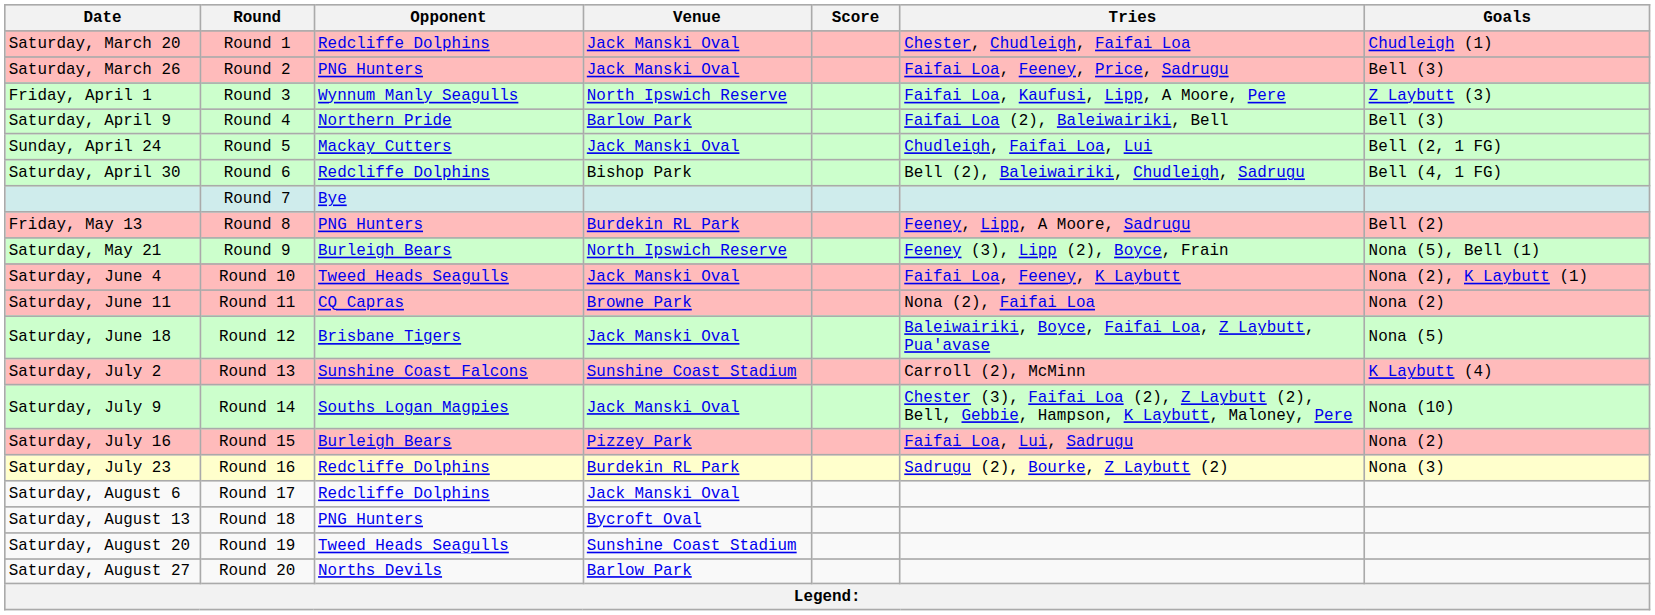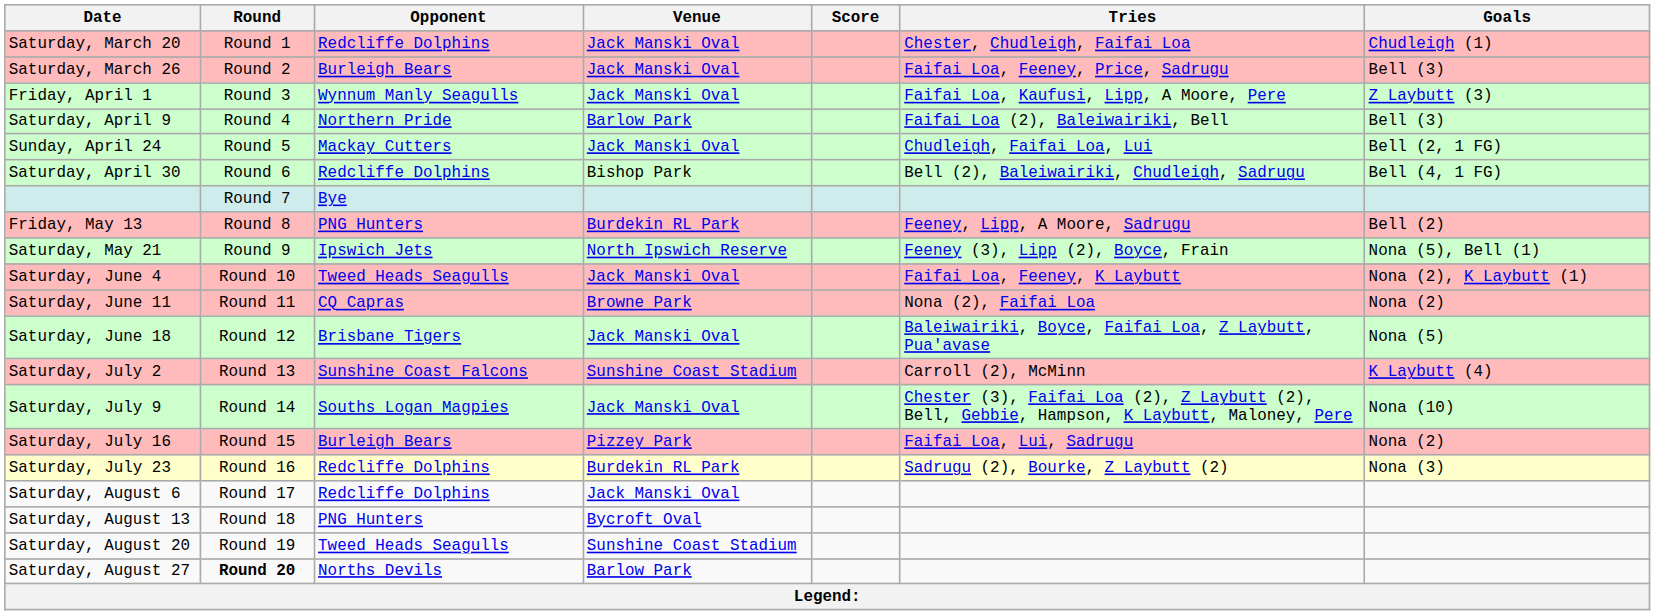Saturday, March 26 | Opponent: PNG Hunters -> Burleigh Bears
Friday, April 1 | Venue: North Ipswich Reserve -> Jack Manski Oval
Saturday, May 21 | Opponent: Burleigh Bears -> Ipswich Jets
Saturday, August 27 | Round: normal -> bold
